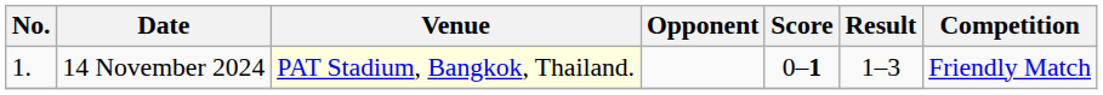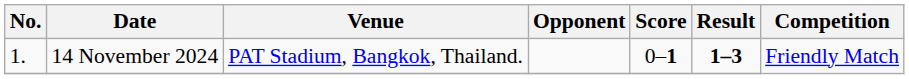14 November 2024 | Venue: lightyellow background -> no background
14 November 2024 | Result: normal -> bold
